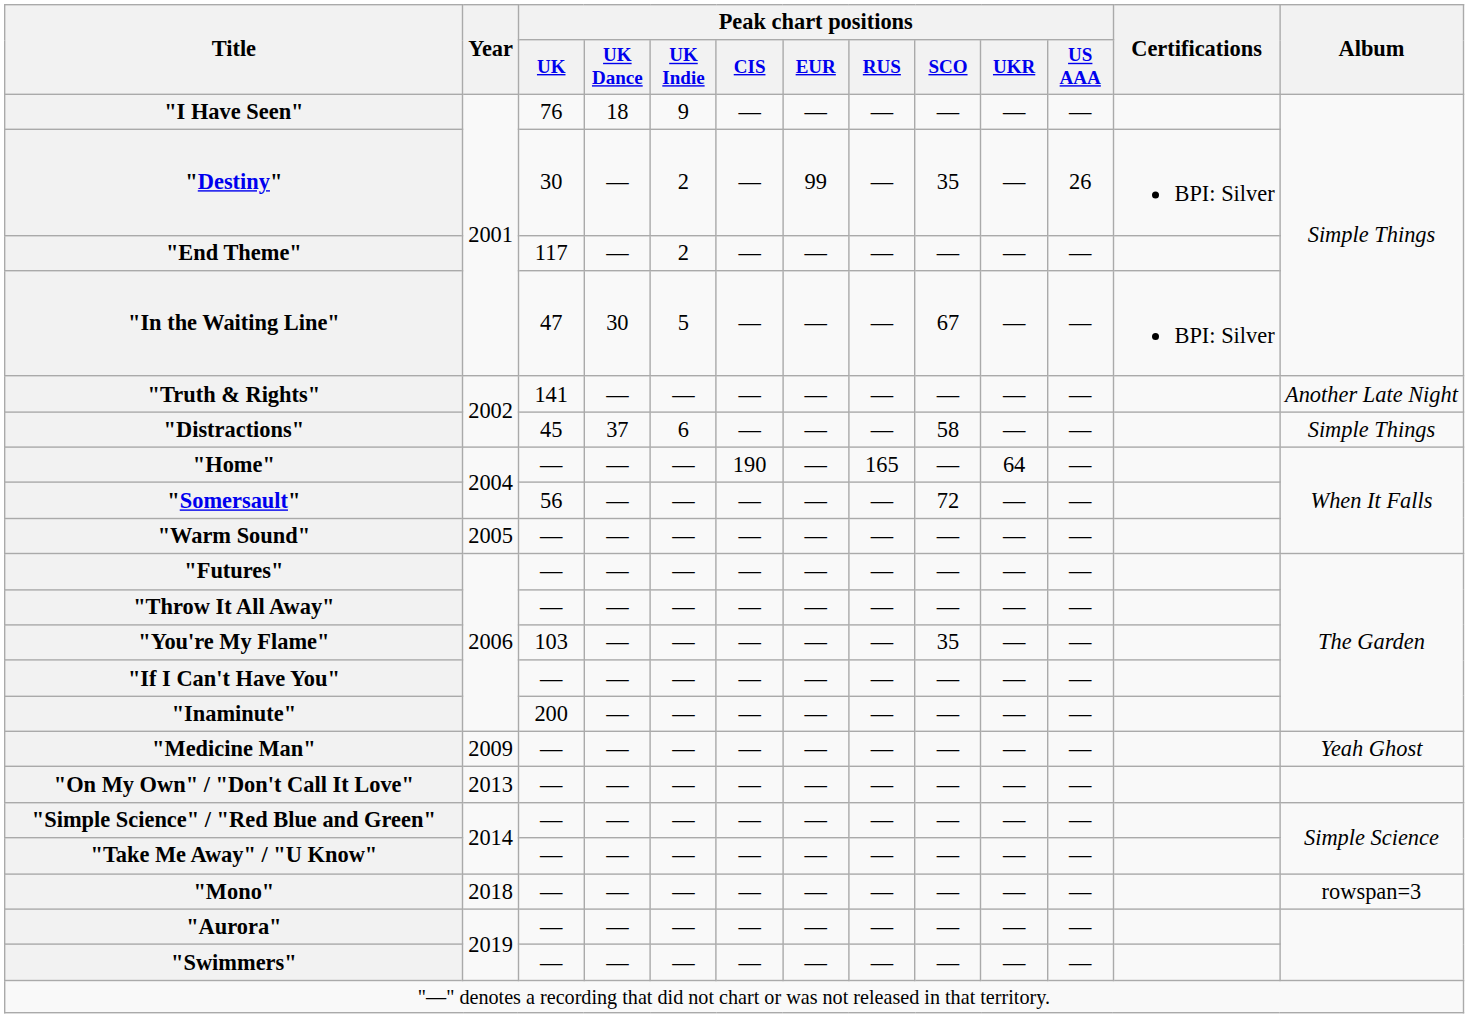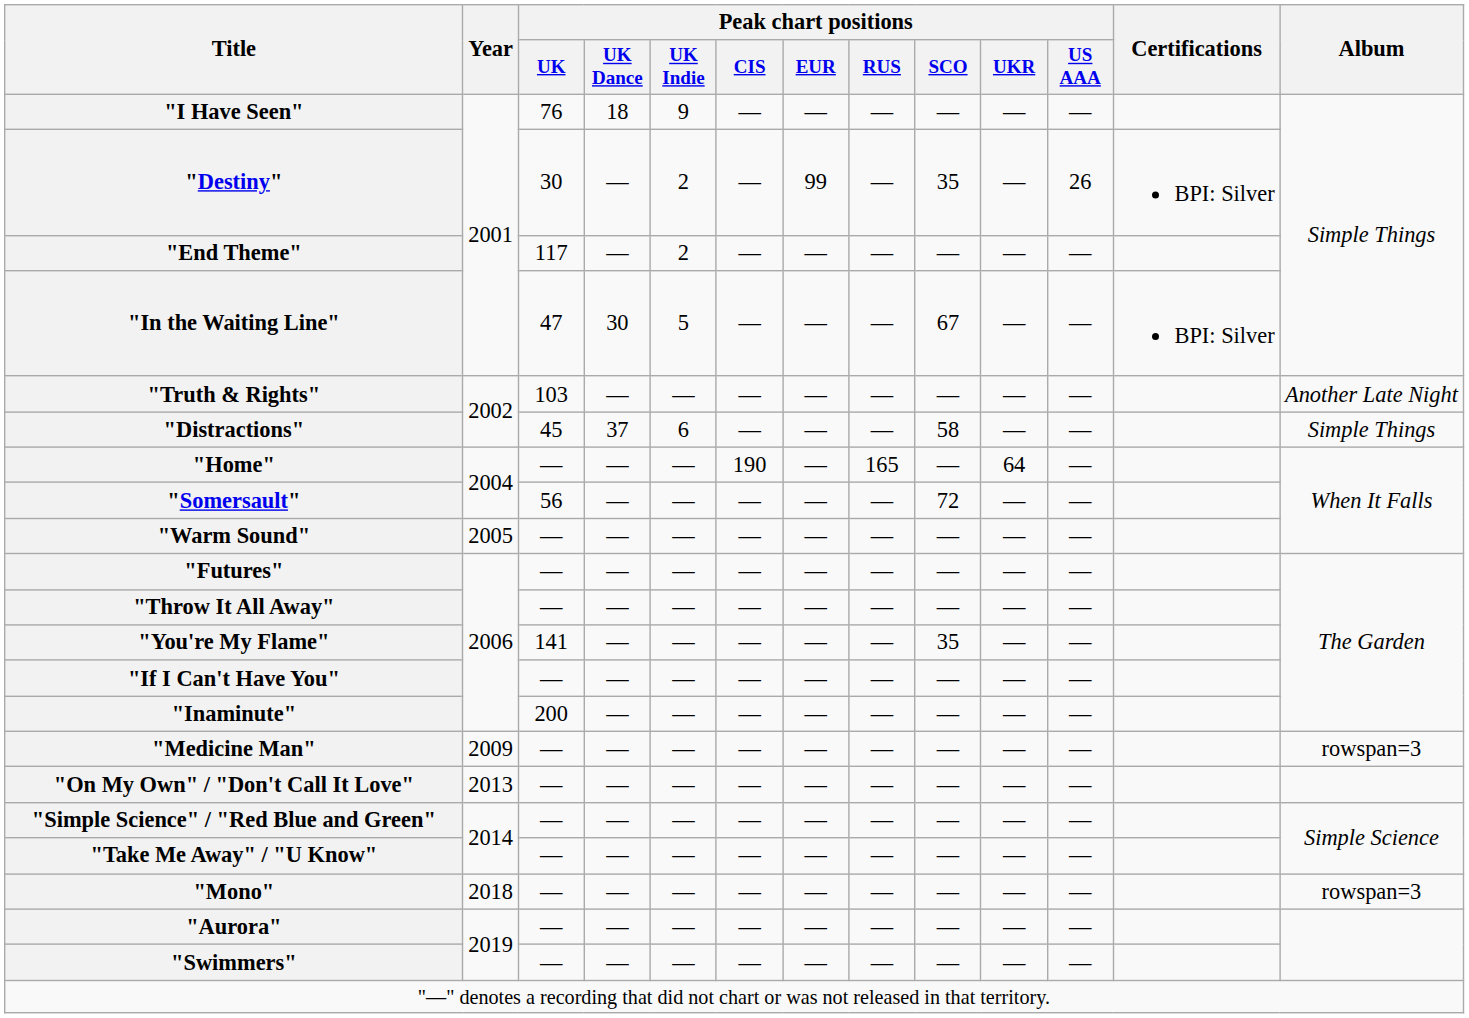"Truth & Rights" | Peak chart positions / UK: 141 -> 103
"You're My Flame" | Peak chart positions / UK: 103 -> 141
"Medicine Man" | Album: Yeah Ghost -> rowspan=3
